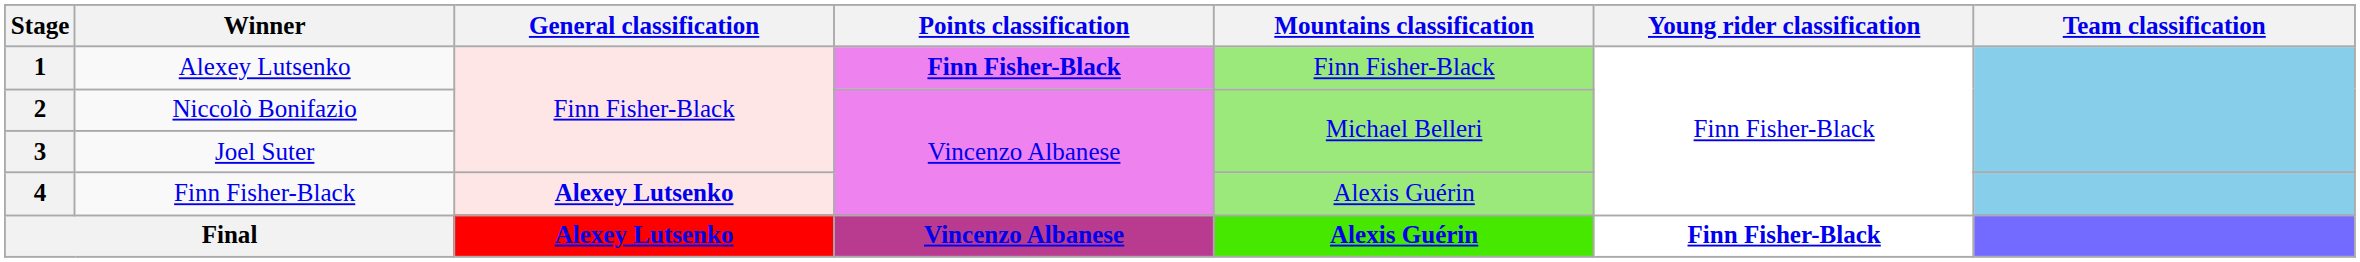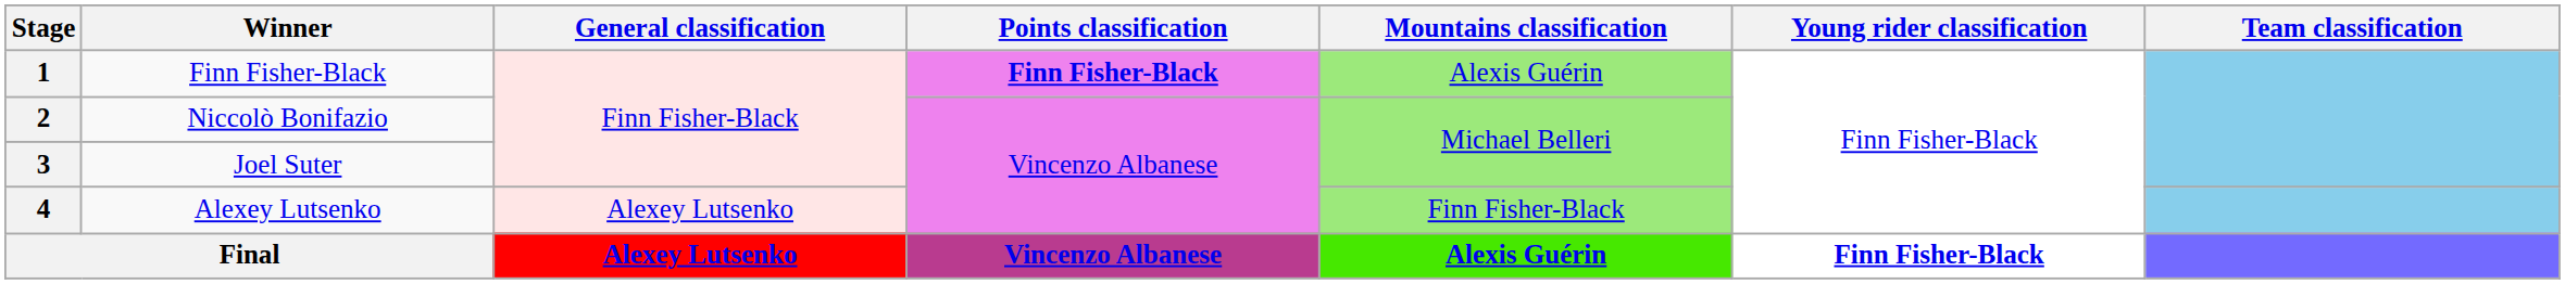1 | Winner: Alexey Lutsenko -> Finn Fisher-Black
1 | Mountains classification: Finn Fisher-Black -> Alexis Guérin
4 | Winner: Finn Fisher-Black -> Alexey Lutsenko
4 | General classification: bold -> normal
4 | Mountains classification: Alexis Guérin -> Finn Fisher-Black
